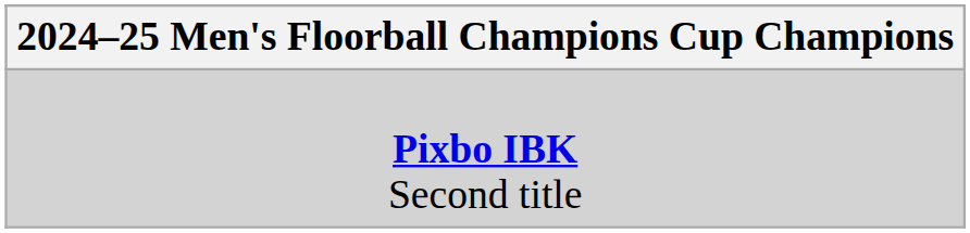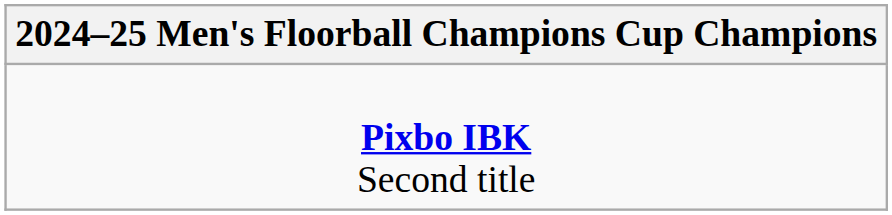row 2 | column 1: lightgrey background -> no background
